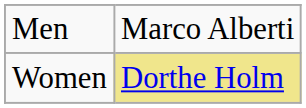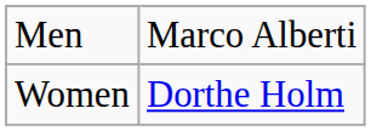Women | column 2: khaki background -> no background
